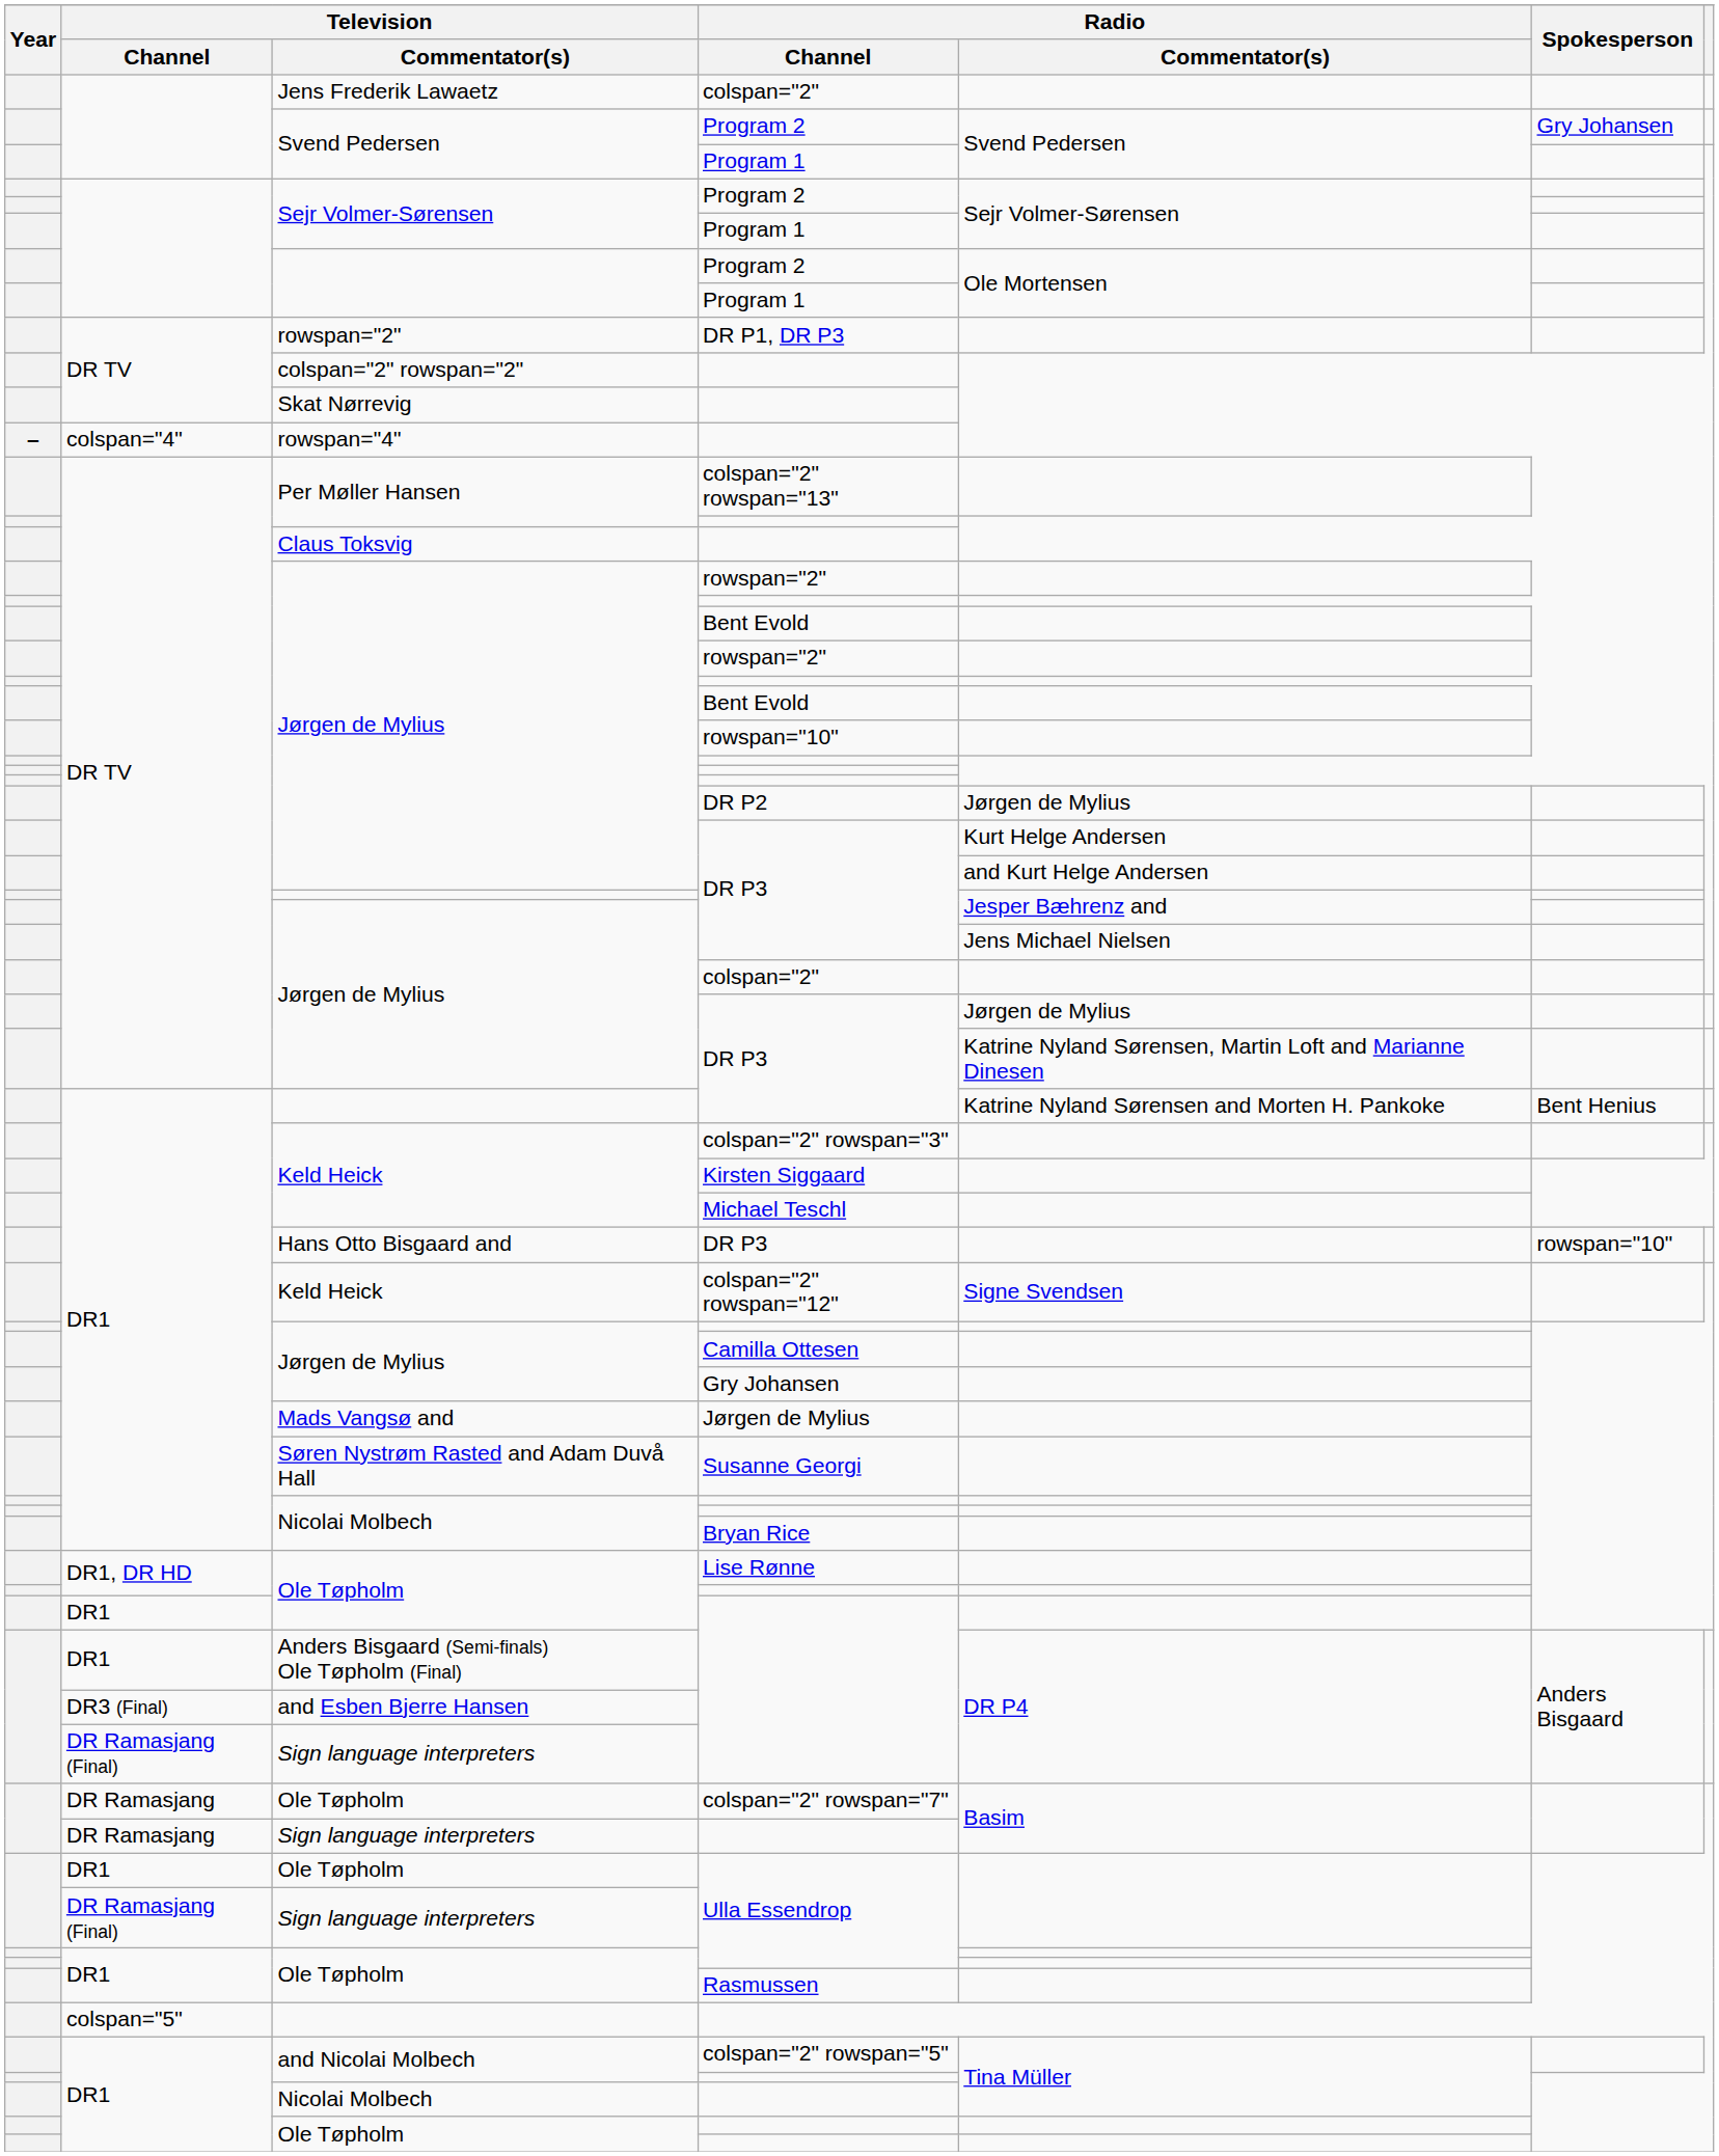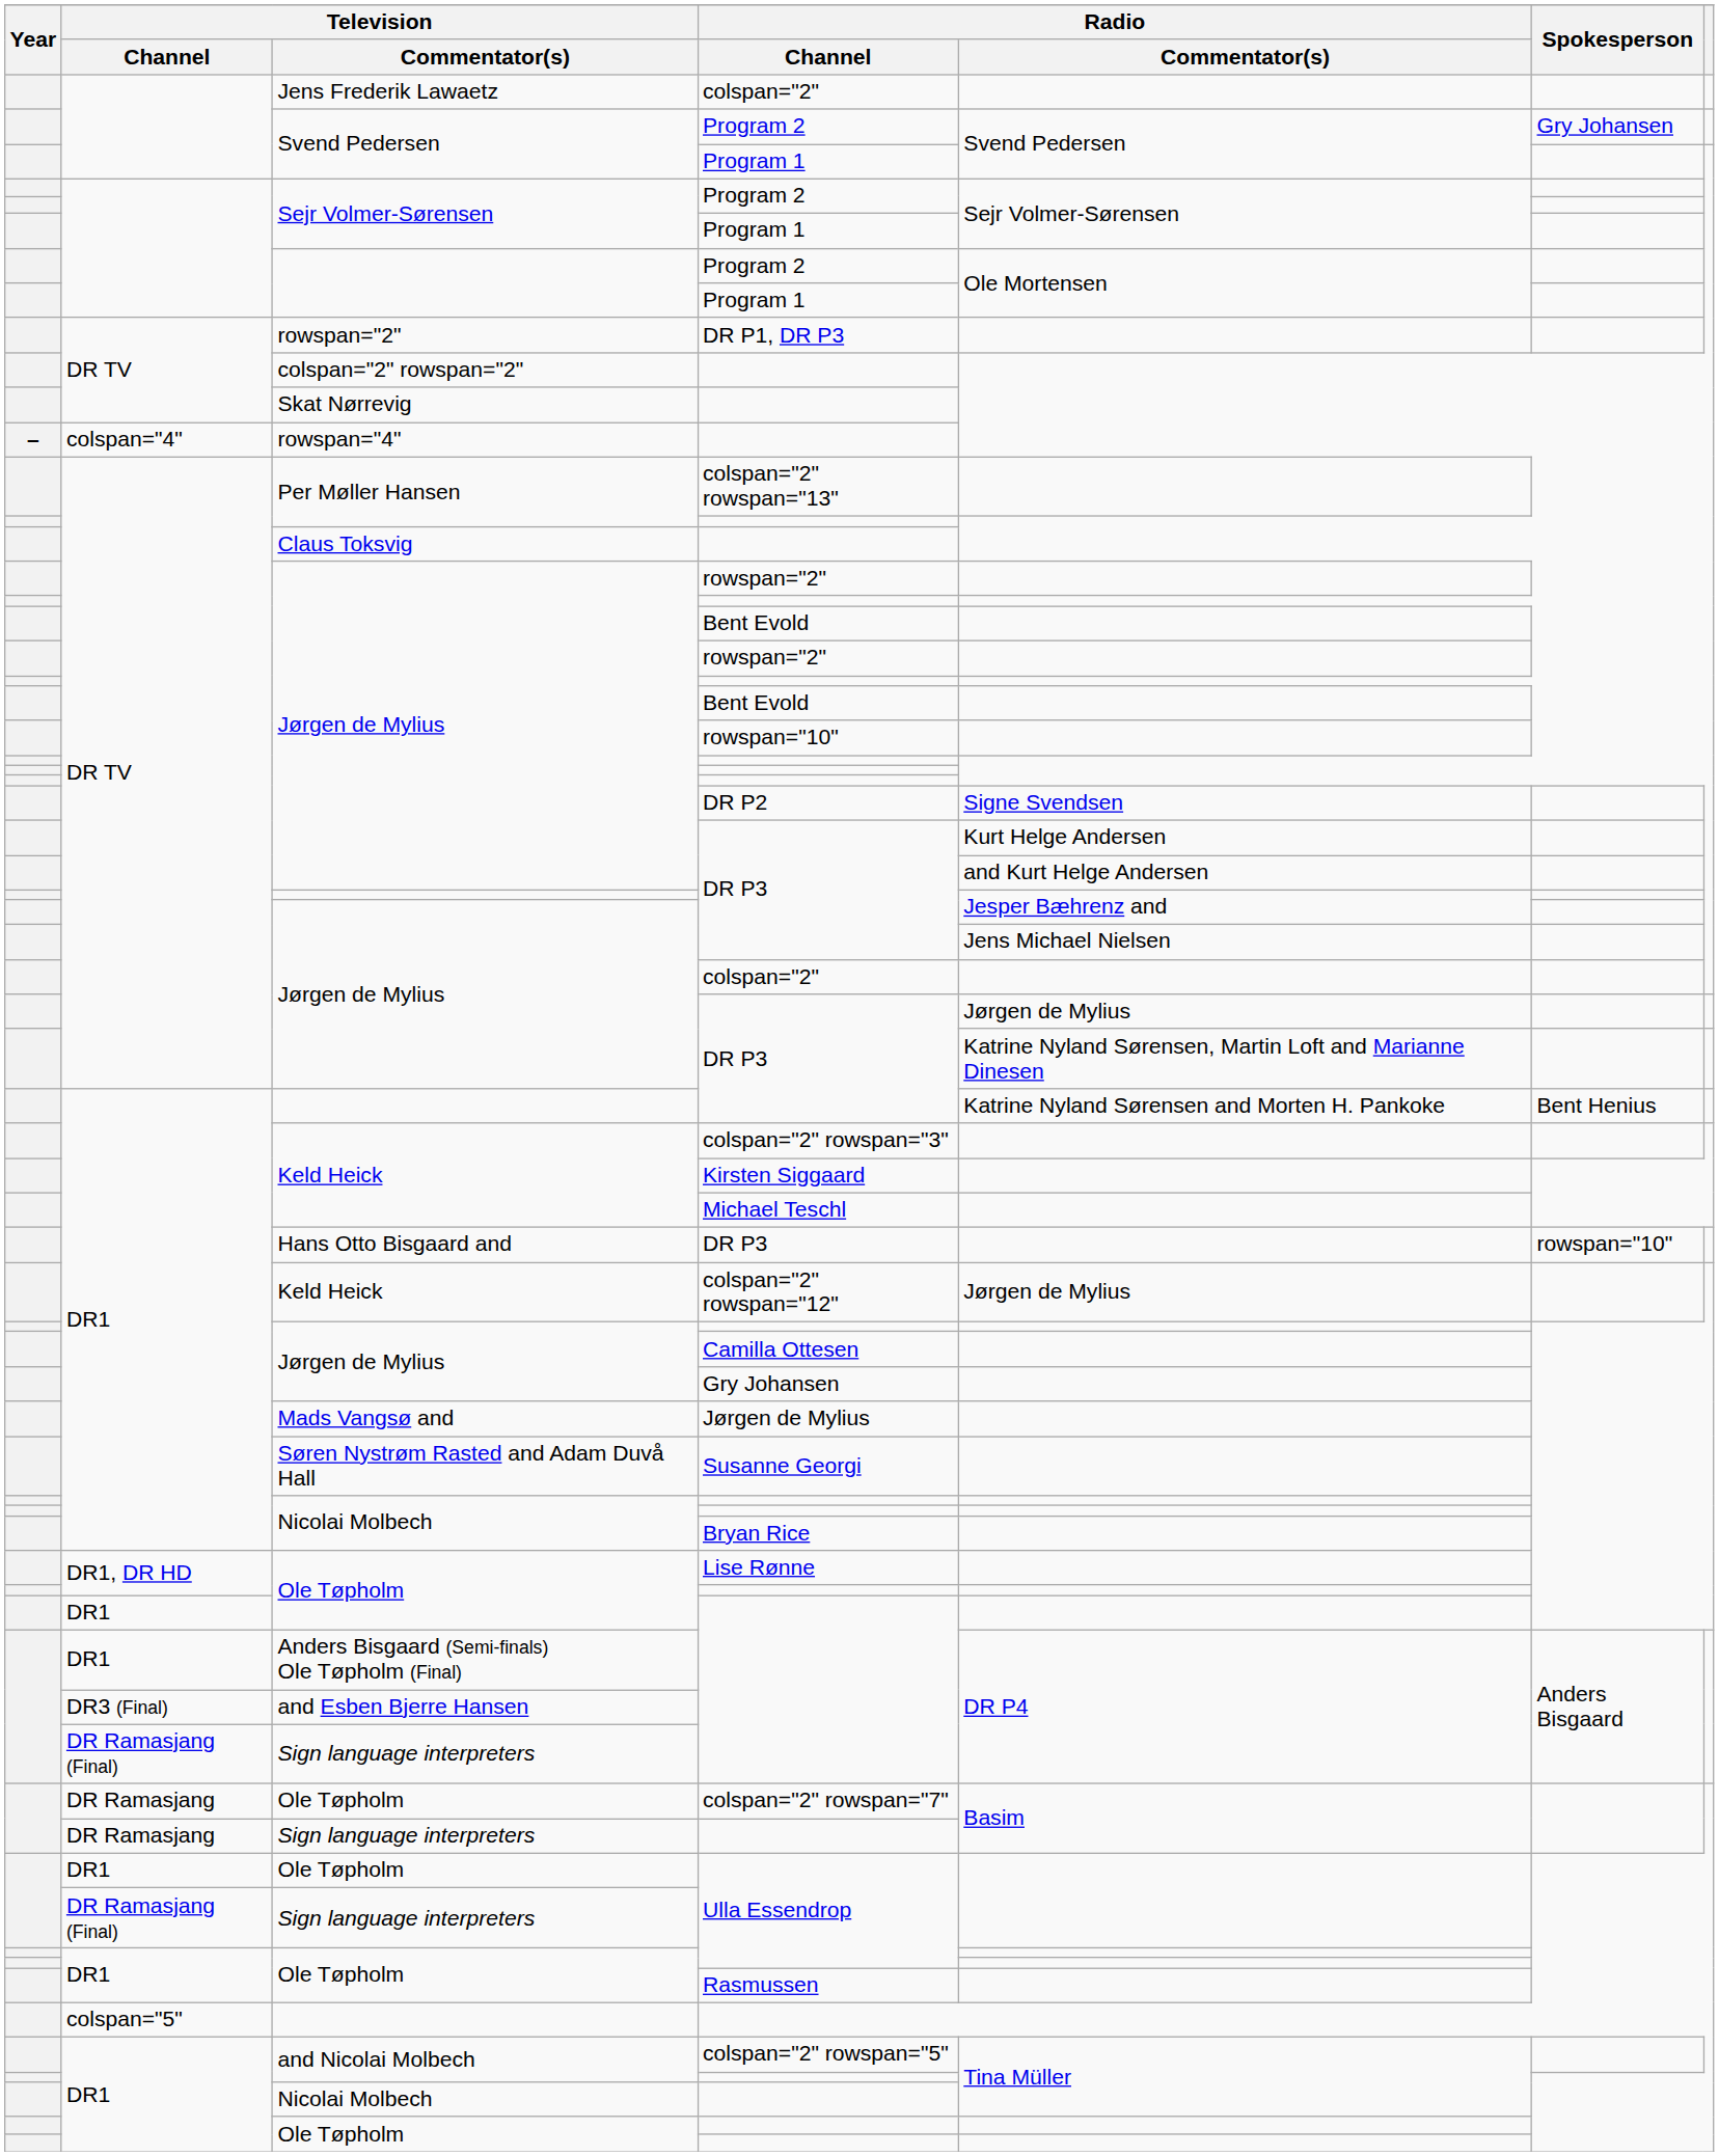DR P2 | Radio / Commentator(s): Jørgen de Mylius -> Signe Svendsen
colspan="2" rowspan="12" | Radio / Commentator(s): Signe Svendsen -> Jørgen de Mylius
